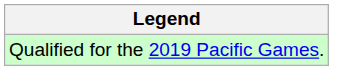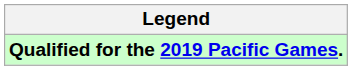row 2 | column 1: normal -> bold
